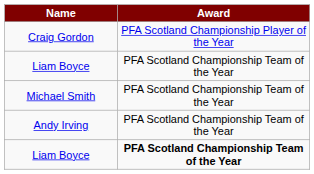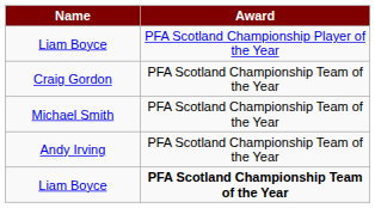row 2 | Name: Craig Gordon -> Liam Boyce
row 3 | Name: Liam Boyce -> Craig Gordon
